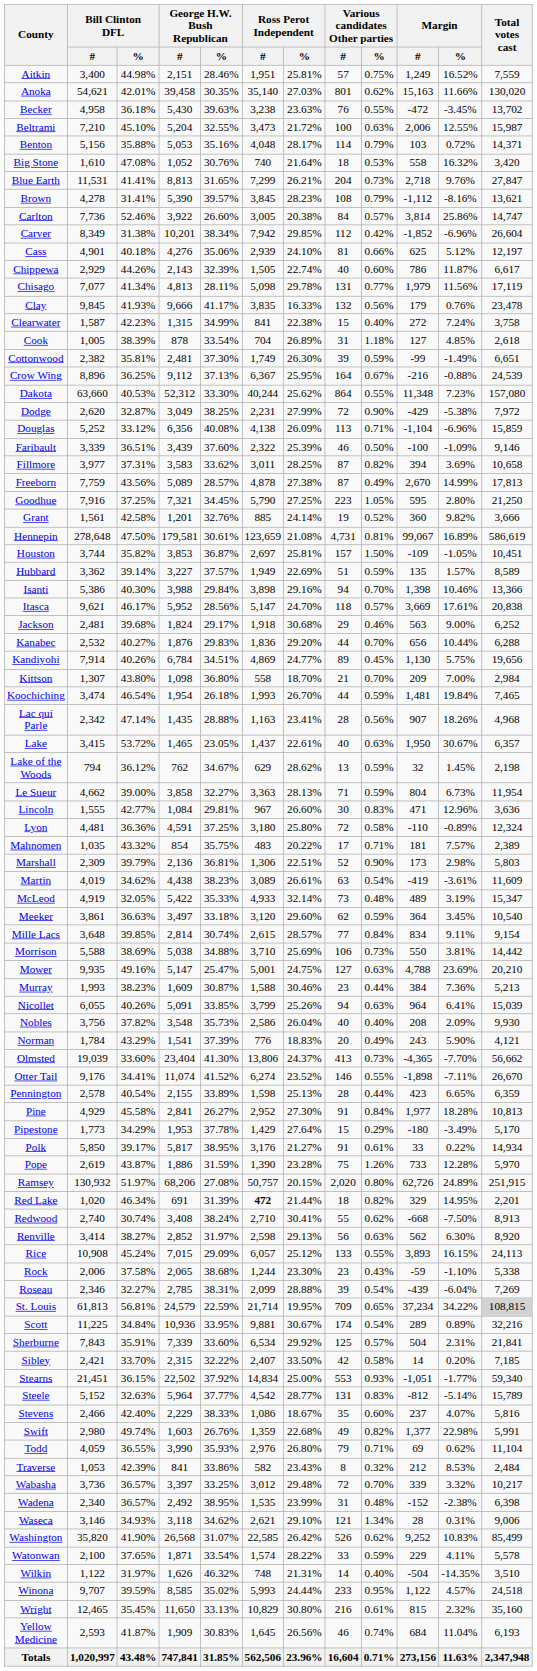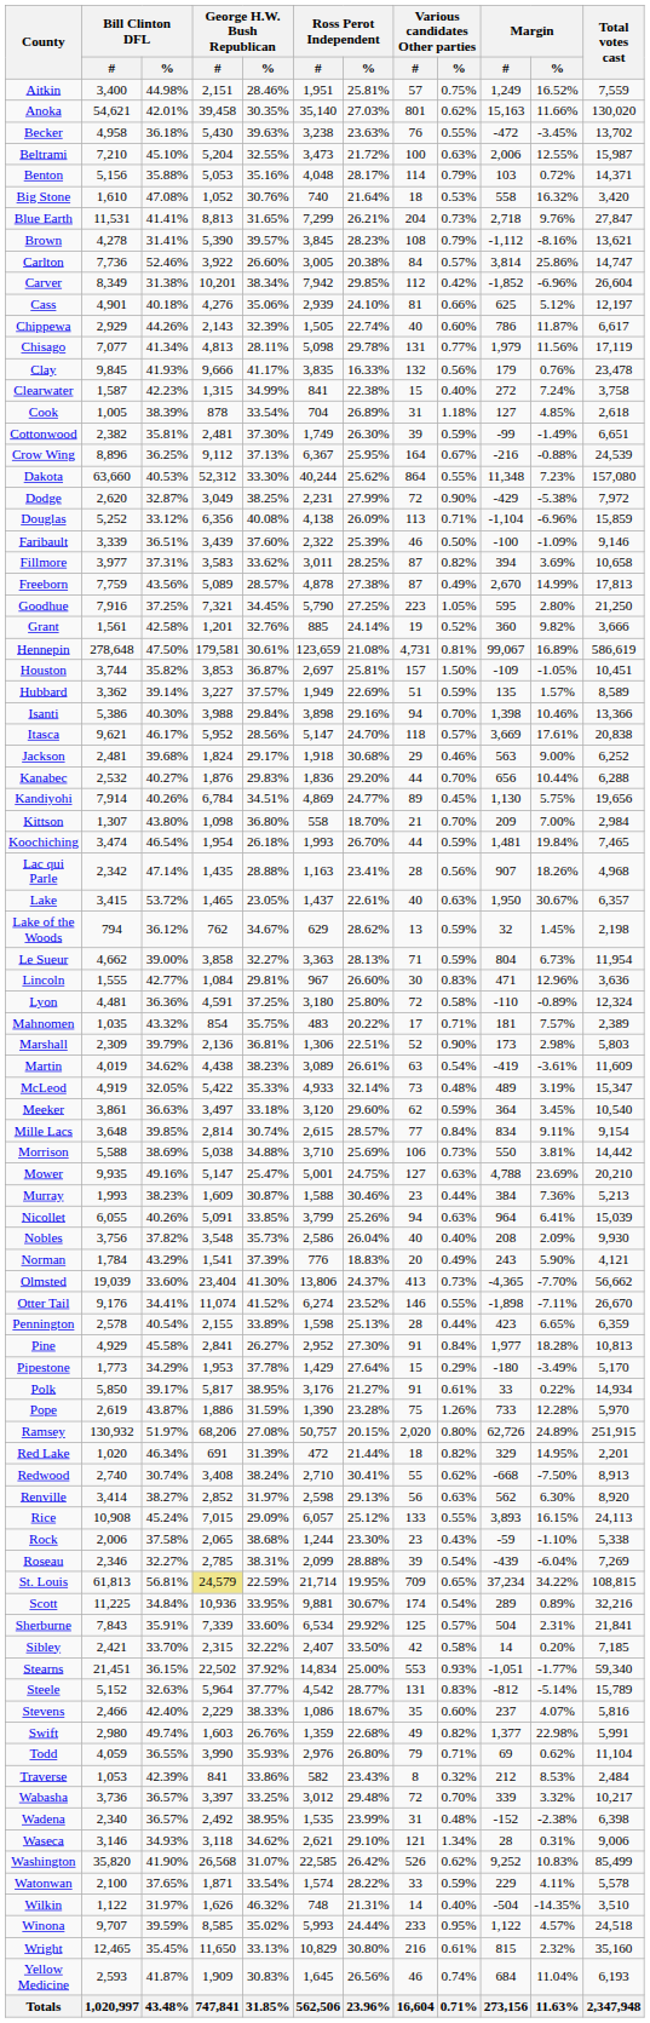Red Lake | Ross Perot Independent / #: bold -> normal
St. Louis | George H.W. Bush Republican / #: no background -> khaki background
St. Louis | Total votes cast: lightgrey background -> no background
